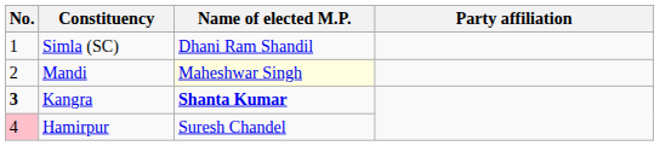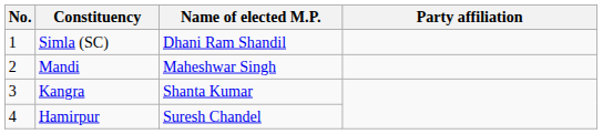Mandi | Name of elected M.P.: lightyellow background -> no background
Kangra | No.: bold -> normal
Kangra | Name of elected M.P.: bold -> normal
Hamirpur | No.: pink background -> no background
